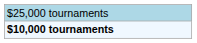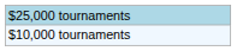row 2 | column 1: bold -> normal
